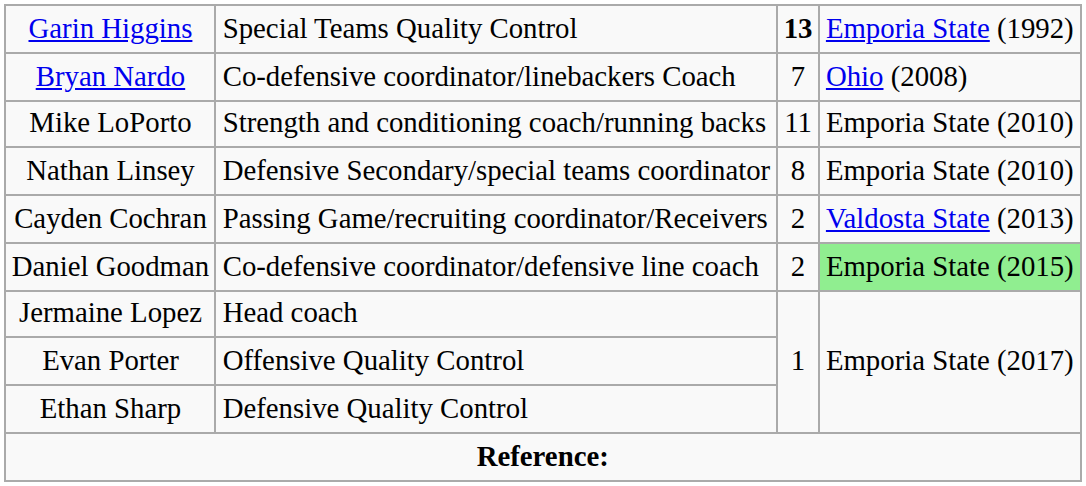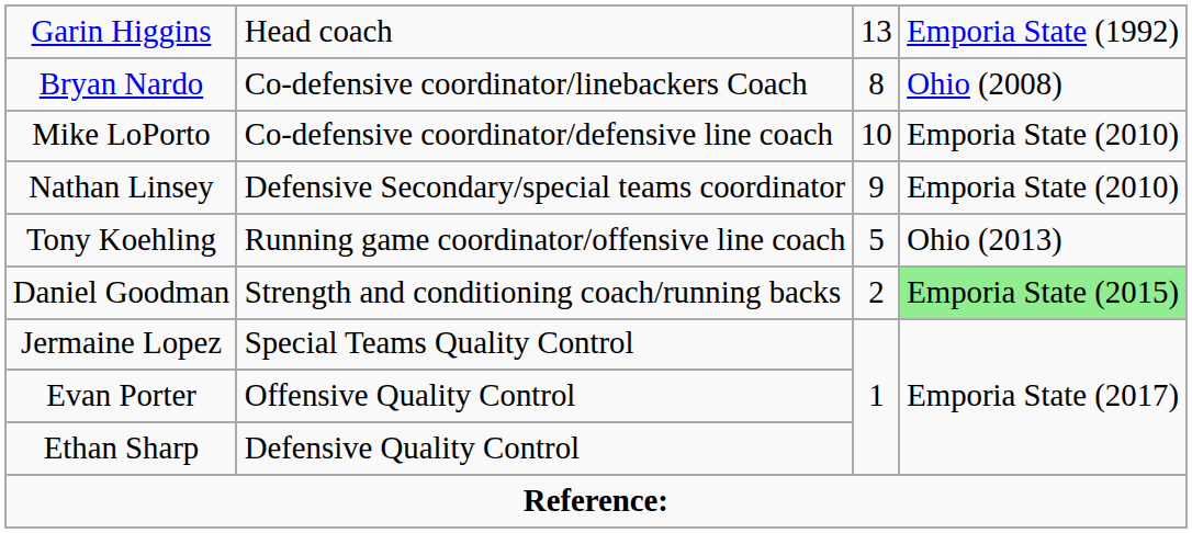Garin Higgins | column 2: Special Teams Quality Control -> Head coach
Garin Higgins | column 3: bold -> normal
Bryan Nardo | column 3: 7 -> 8
Mike LoPorto | column 2: Strength and conditioning coach/running backs -> Co-defensive coordinator/defensive line coach
Mike LoPorto | column 3: 11 -> 10
Nathan Linsey | column 3: 8 -> 9
- row: Cayden Cochran | Passing Game/recruiting coordinator/Receivers | 2 | Valdosta State (2013)
+ row: Tony Koehling | Running game coordinator/offensive line coach | 5 | Ohio (2013)
Daniel Goodman | column 2: Co-defensive coordinator/defensive line coach -> Strength and conditioning coach/running backs
Jermaine Lopez | column 2: Head coach -> Special Teams Quality Control
